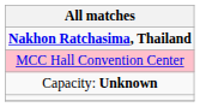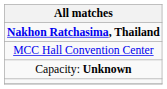row 3 | Nakhon Ratchasima, Thailand: pink background -> no background
